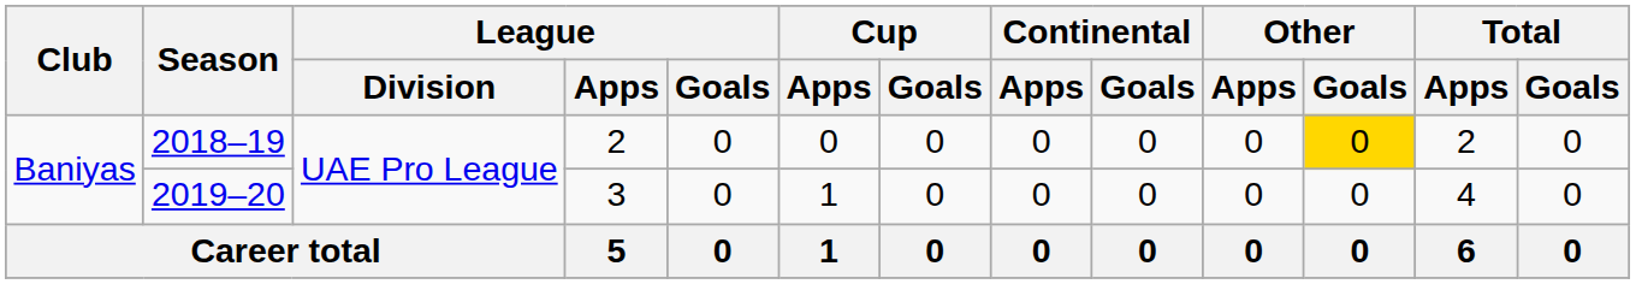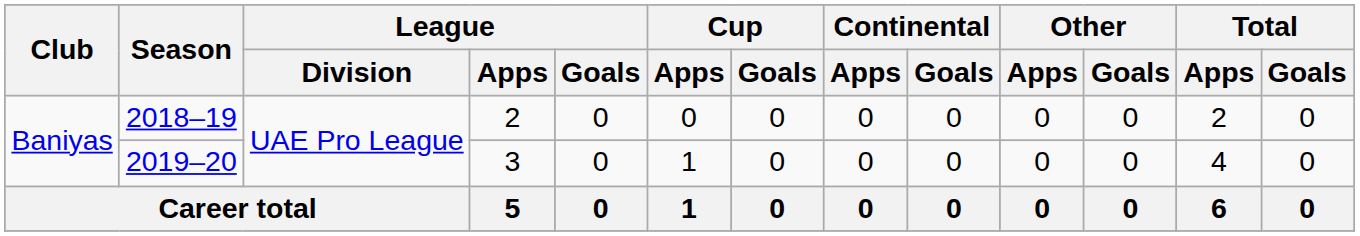2018–19 | Other / Goals: gold background -> no background
